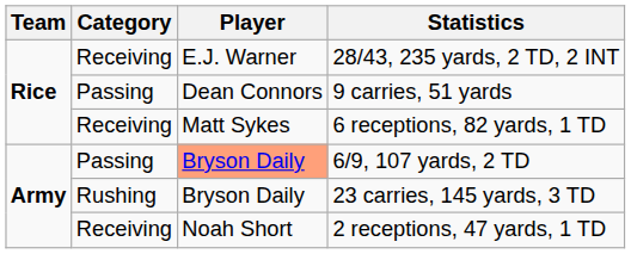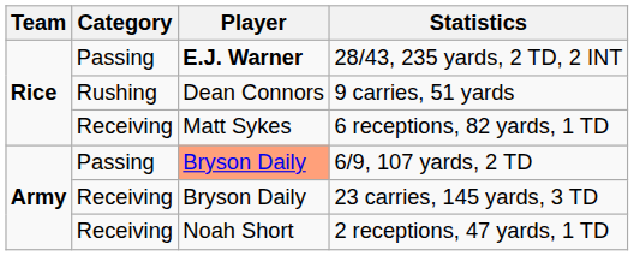28/43, 235 yards, 2 TD, 2 INT | Category: Receiving -> Passing
28/43, 235 yards, 2 TD, 2 INT | Player: normal -> bold
9 carries, 51 yards | Category: Passing -> Rushing
23 carries, 145 yards, 3 TD | Category: Rushing -> Receiving
